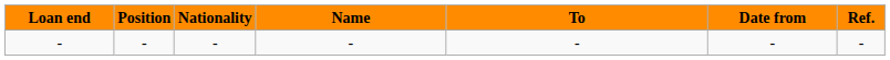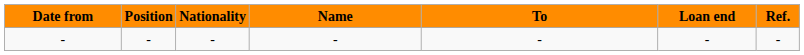columns swapped: Date from <-> Loan end
